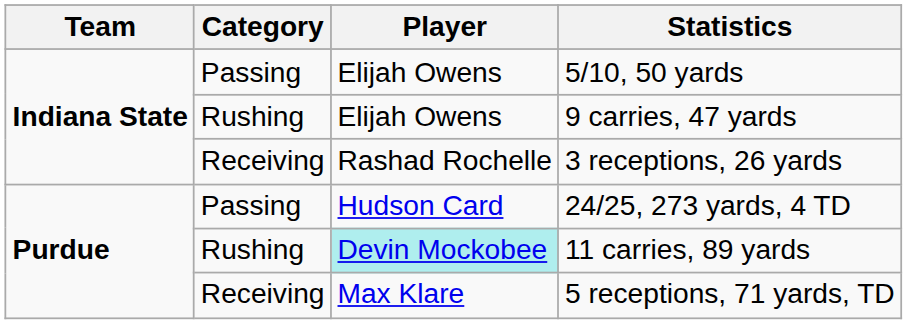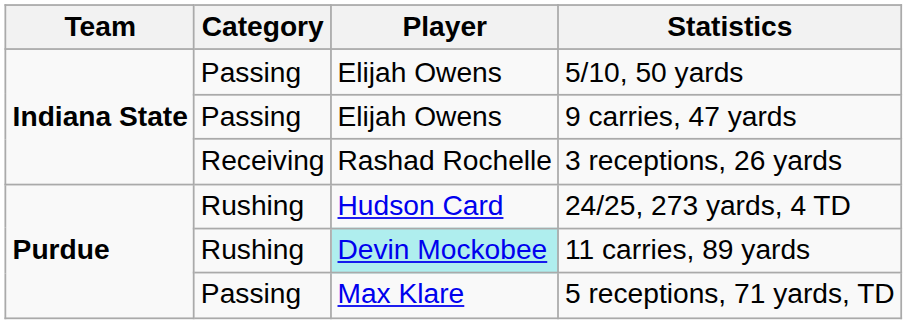9 carries, 47 yards | Category: Rushing -> Passing
24/25, 273 yards, 4 TD | Category: Passing -> Rushing
5 receptions, 71 yards, TD | Category: Receiving -> Passing
